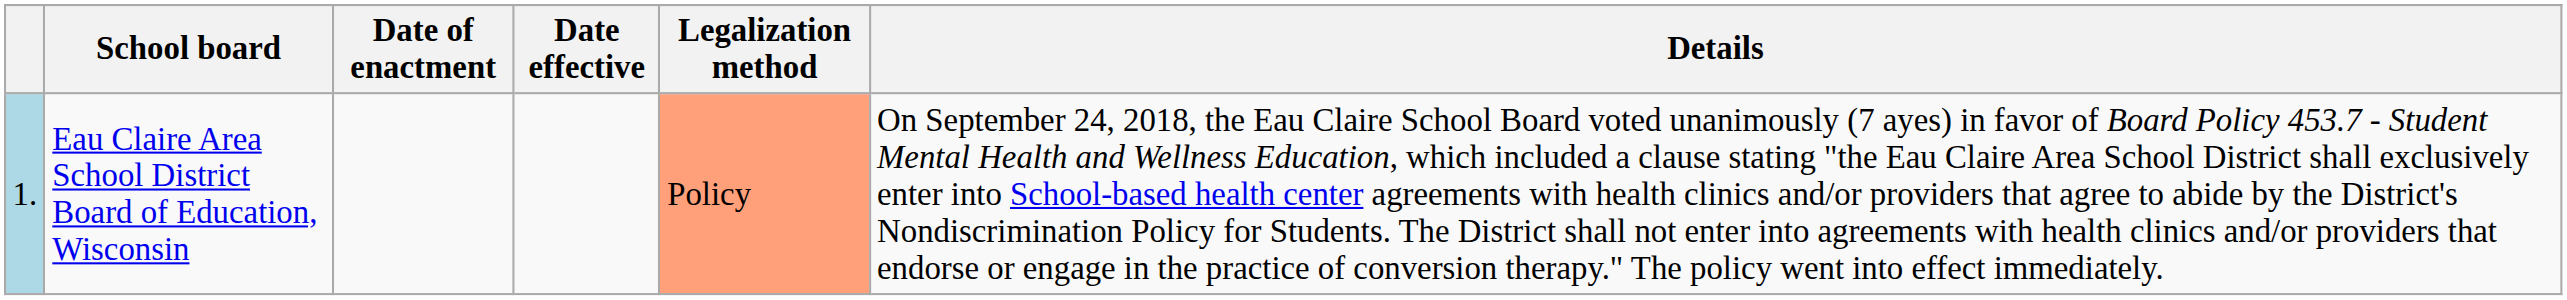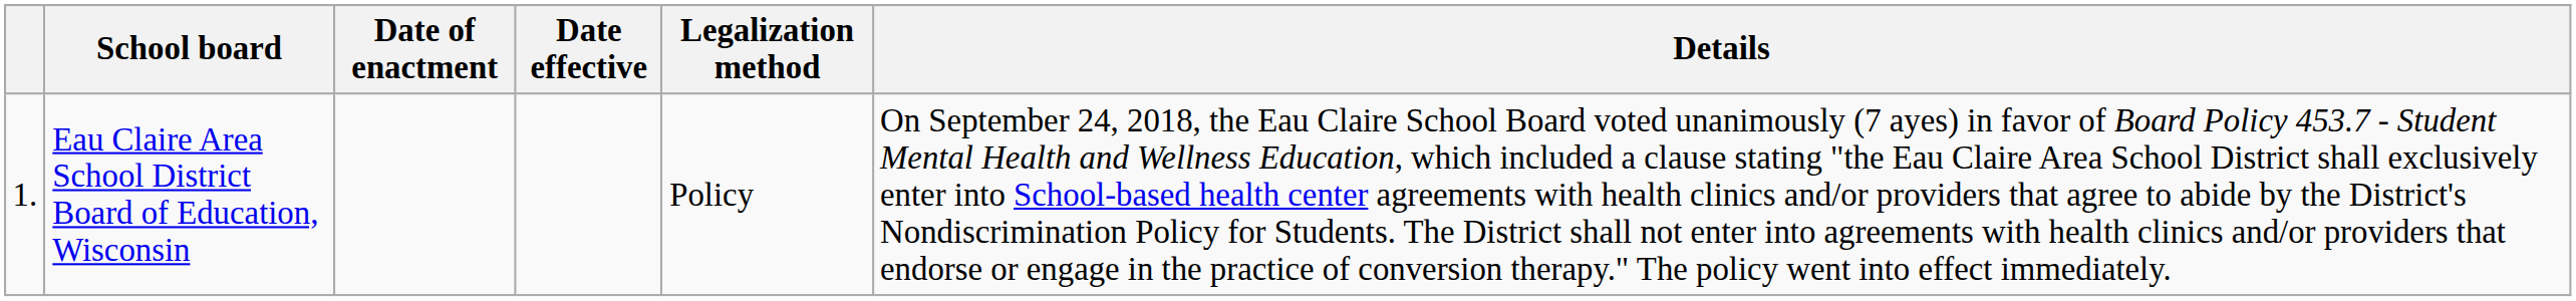row 2 | column 1: lightblue background -> no background
row 2 | Legalization method: lightsalmon background -> no background
